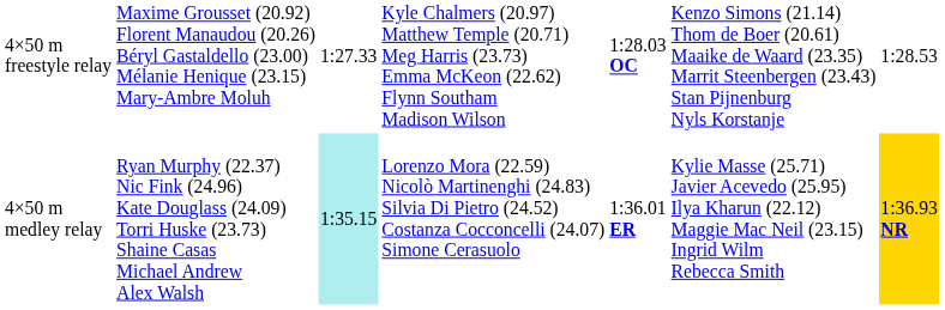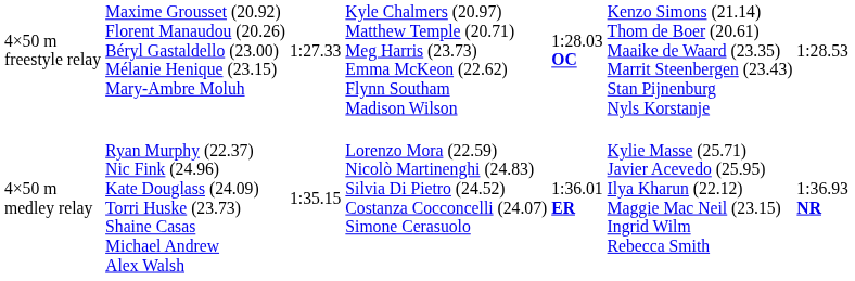4×50 m medley relay | column 3: paleturquoise background -> no background
4×50 m medley relay | column 7: gold background -> no background
